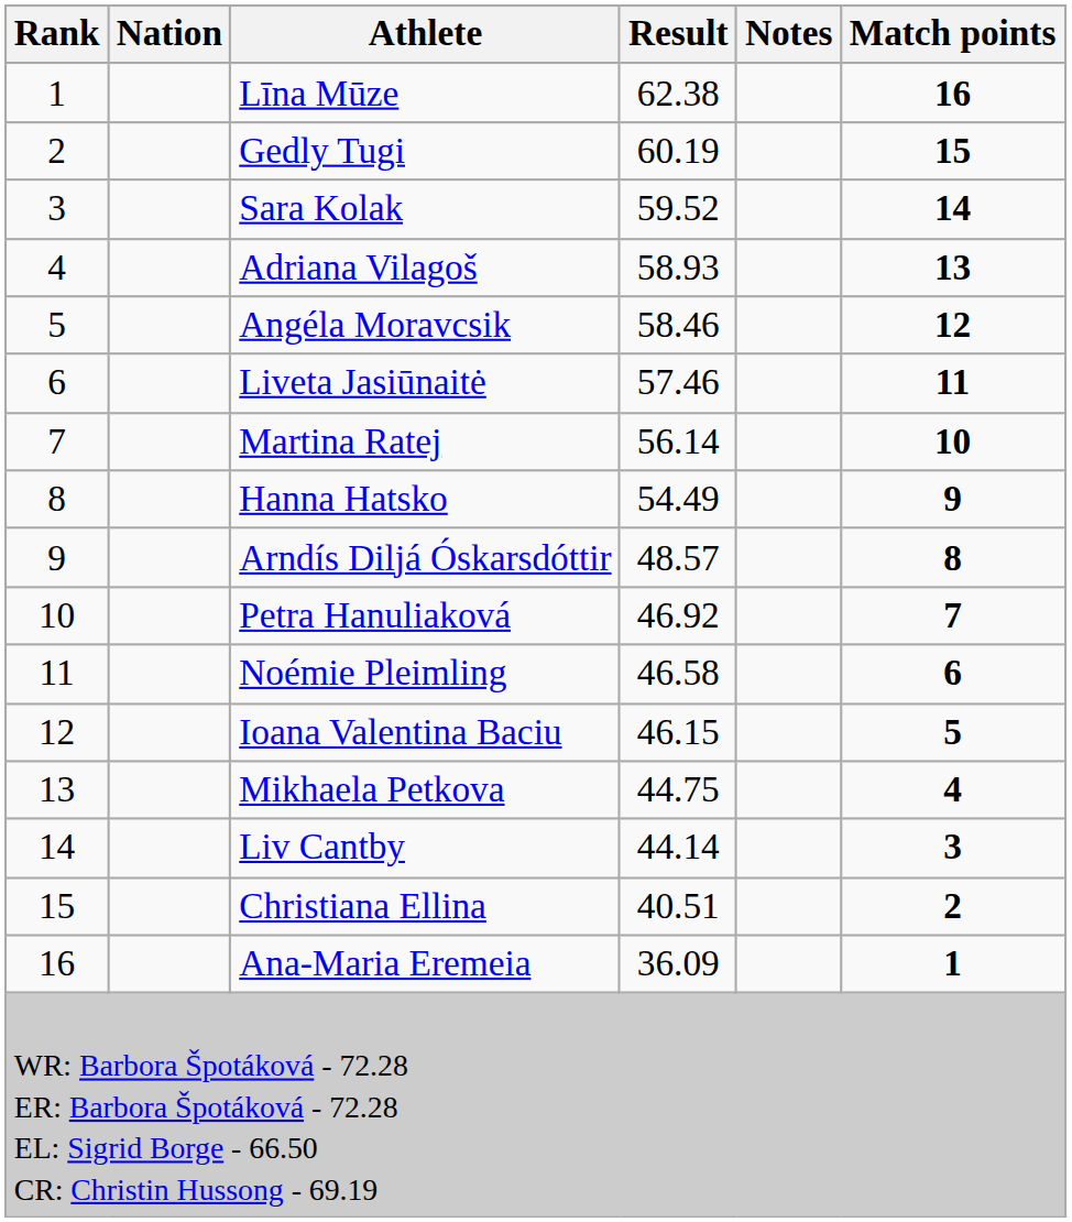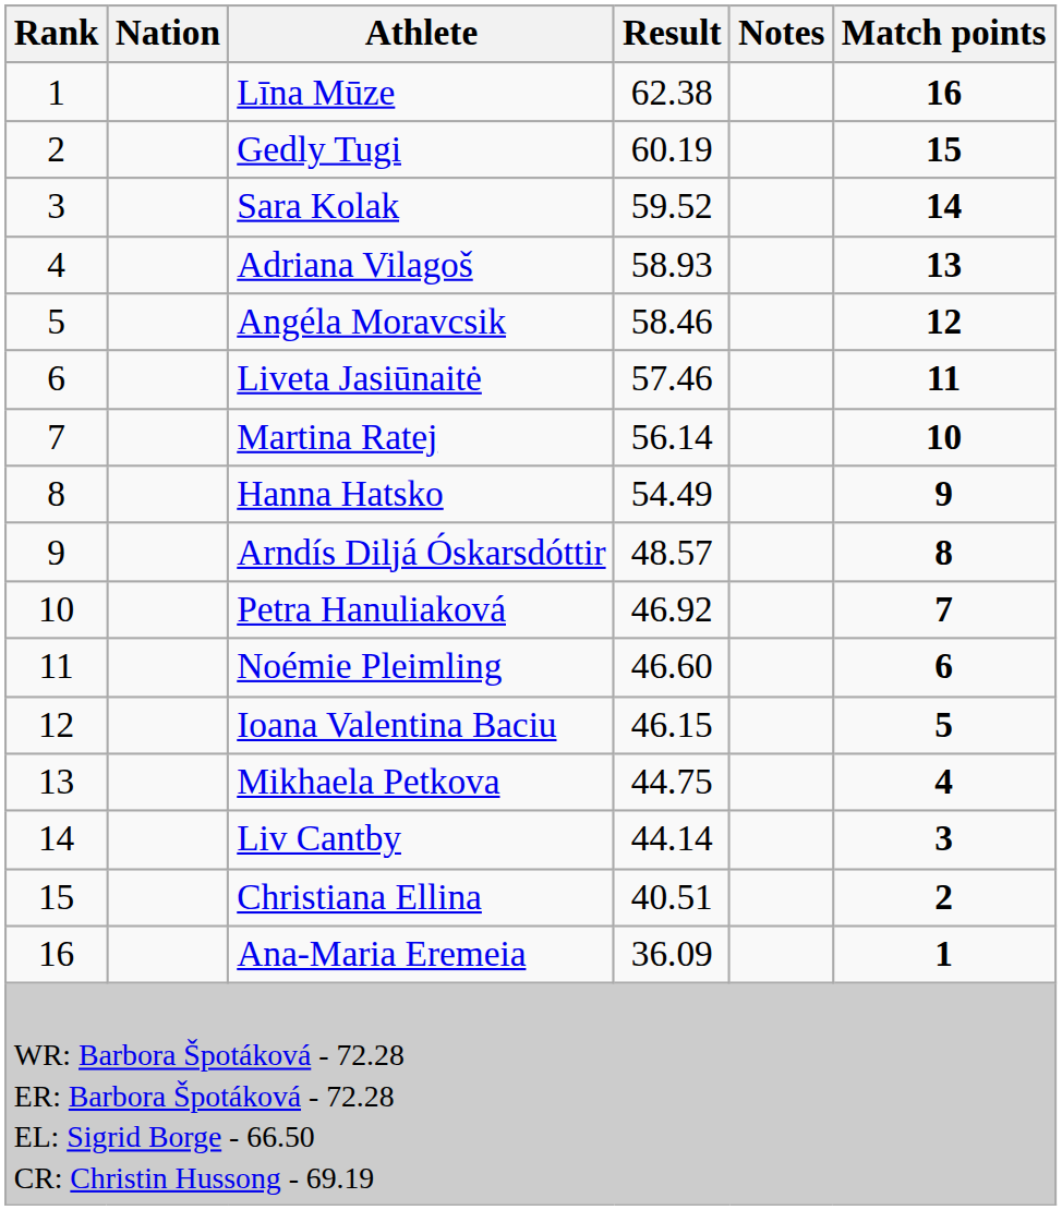Noémie Pleimling | Result: 46.58 -> 46.60
